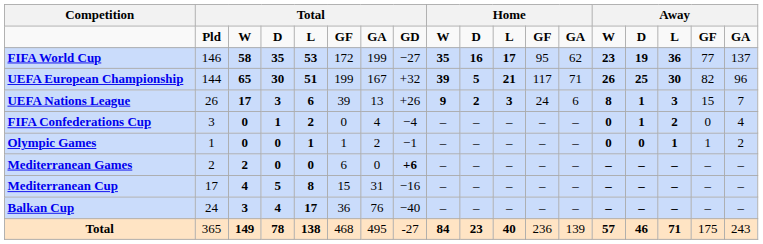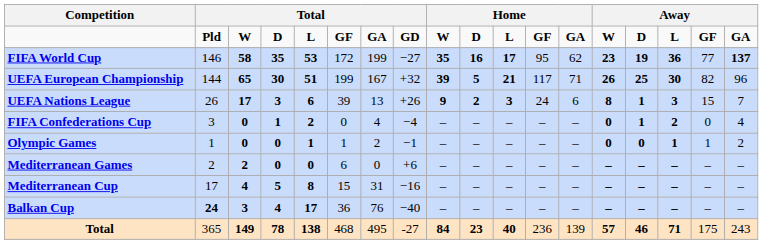FIFA World Cup | column 18: normal -> bold
Mediterranean Games | column 8: bold -> normal
Balkan Cup | column 2: normal -> bold
